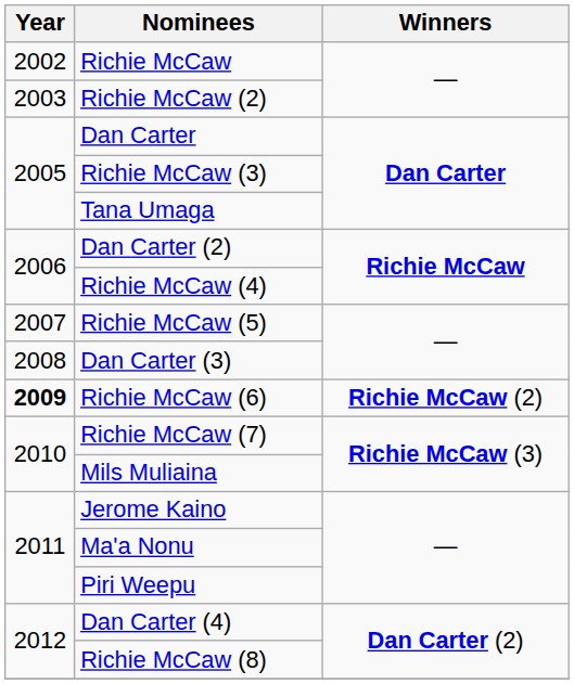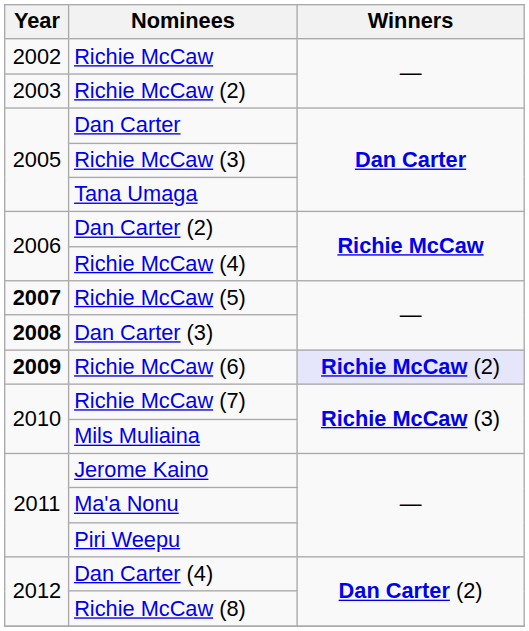Richie McCaw (5) | Year: normal -> bold
Dan Carter (3) | Year: normal -> bold
Richie McCaw (6) | Winners: no background -> lavender background
